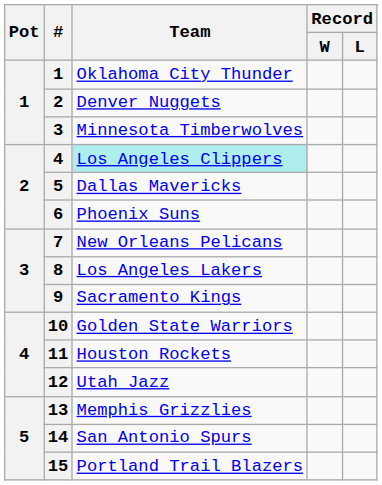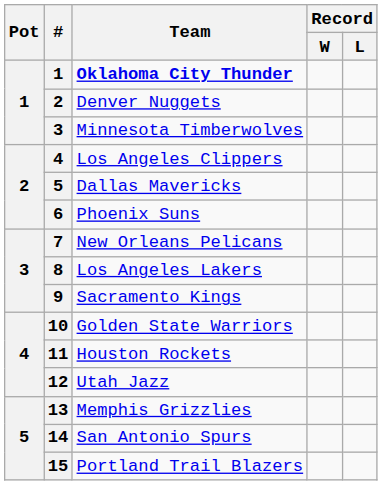Oklahoma City Thunder | Team: normal -> bold
Los Angeles Clippers | Team: paleturquoise background -> no background
